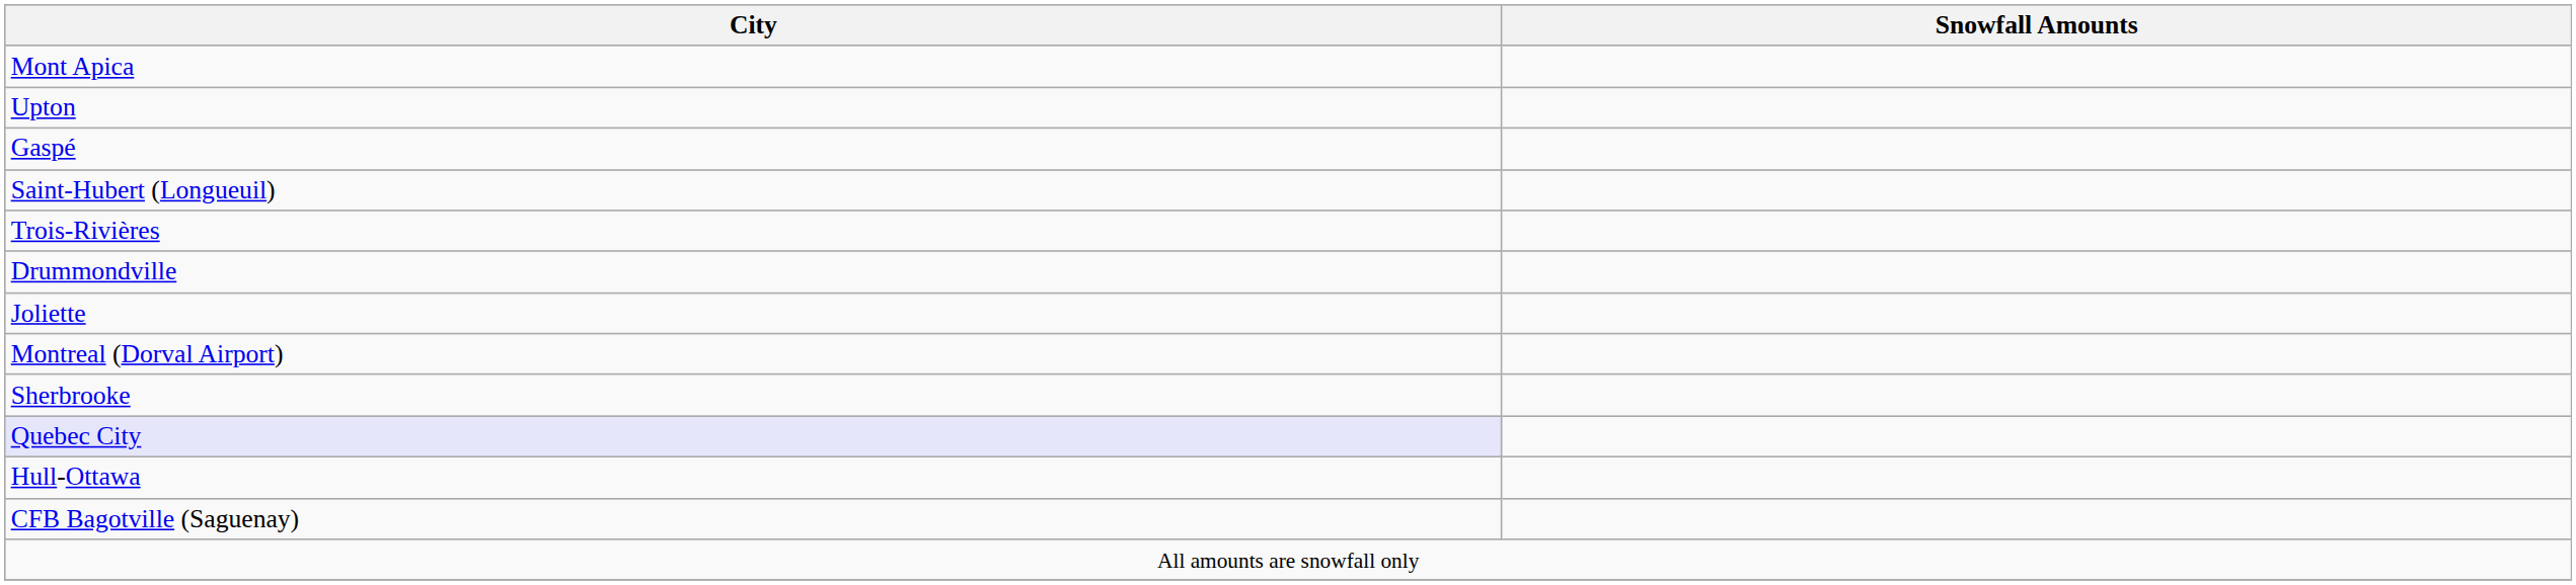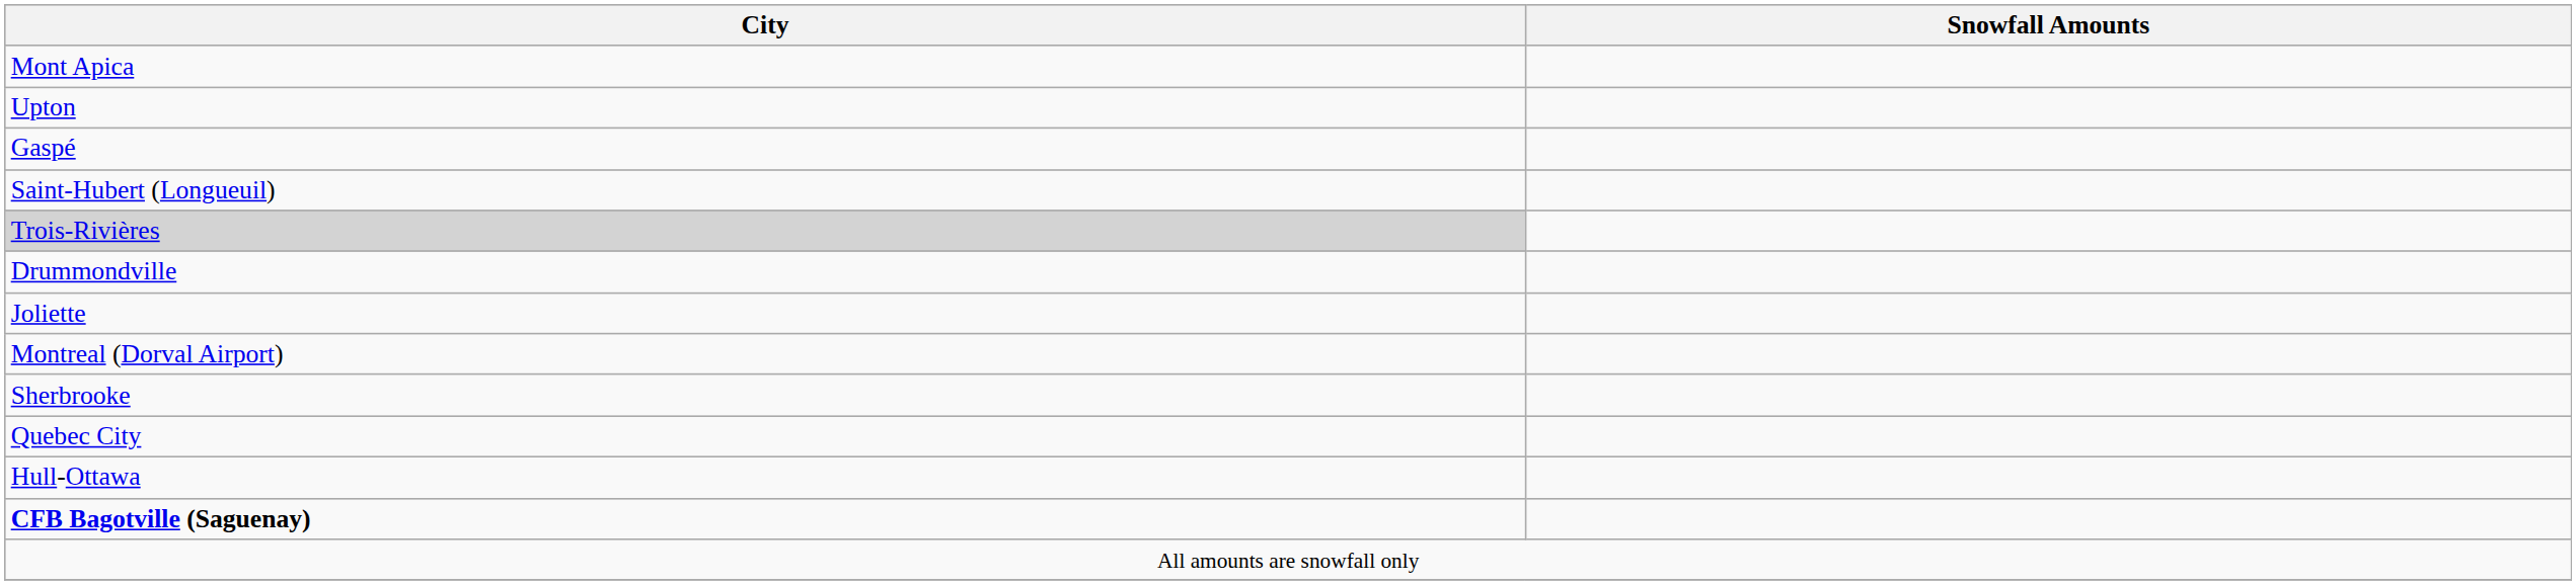Trois-Rivières | City: no background -> lightgrey background
Quebec City | City: lavender background -> no background
CFB Bagotville (Saguenay) | City: normal -> bold
